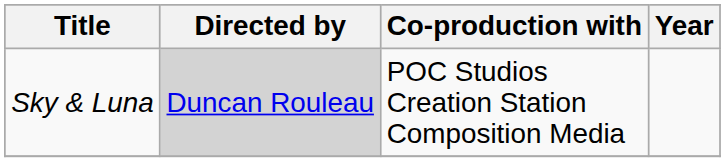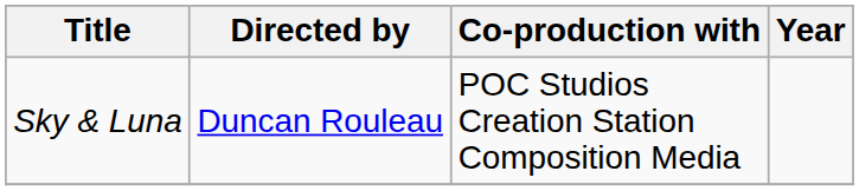Sky & Luna | Directed by: lightgrey background -> no background
